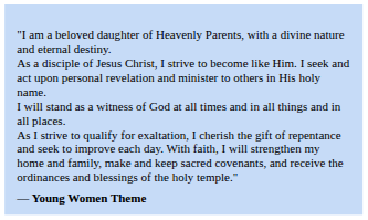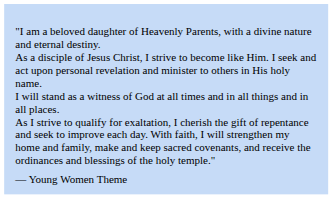row 2 | column 1: bold -> normal
